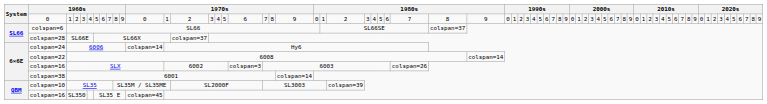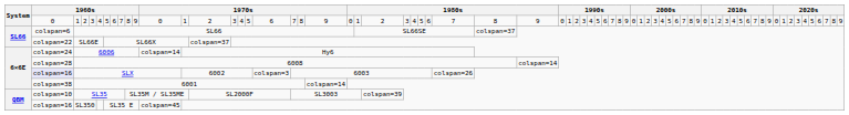SL66E | column 2: colspan=28 -> colspan=22
6008 | column 2: colspan=22 -> colspan=28
SLX | column 2: no background -> lavender background
